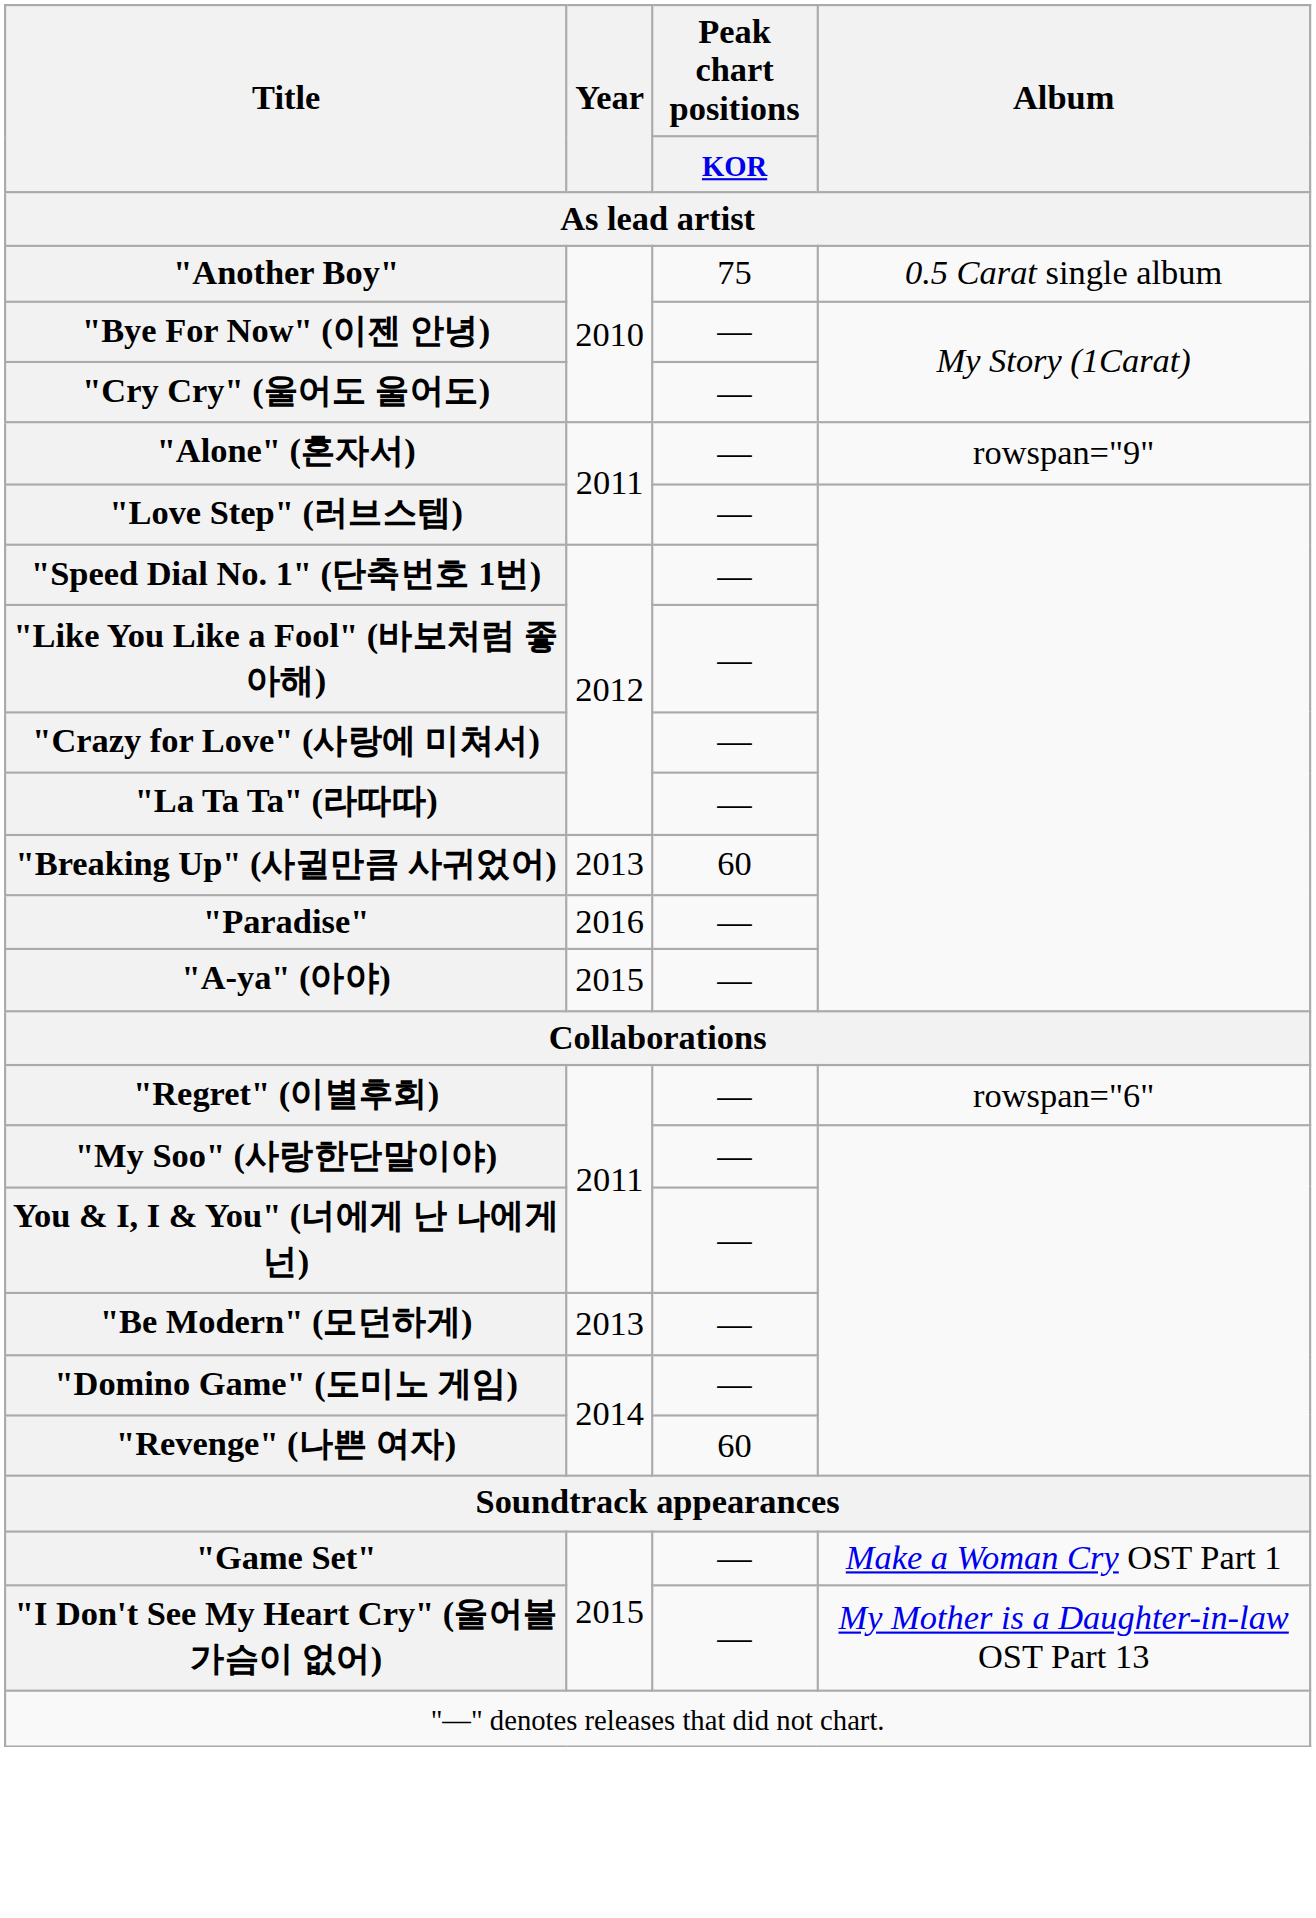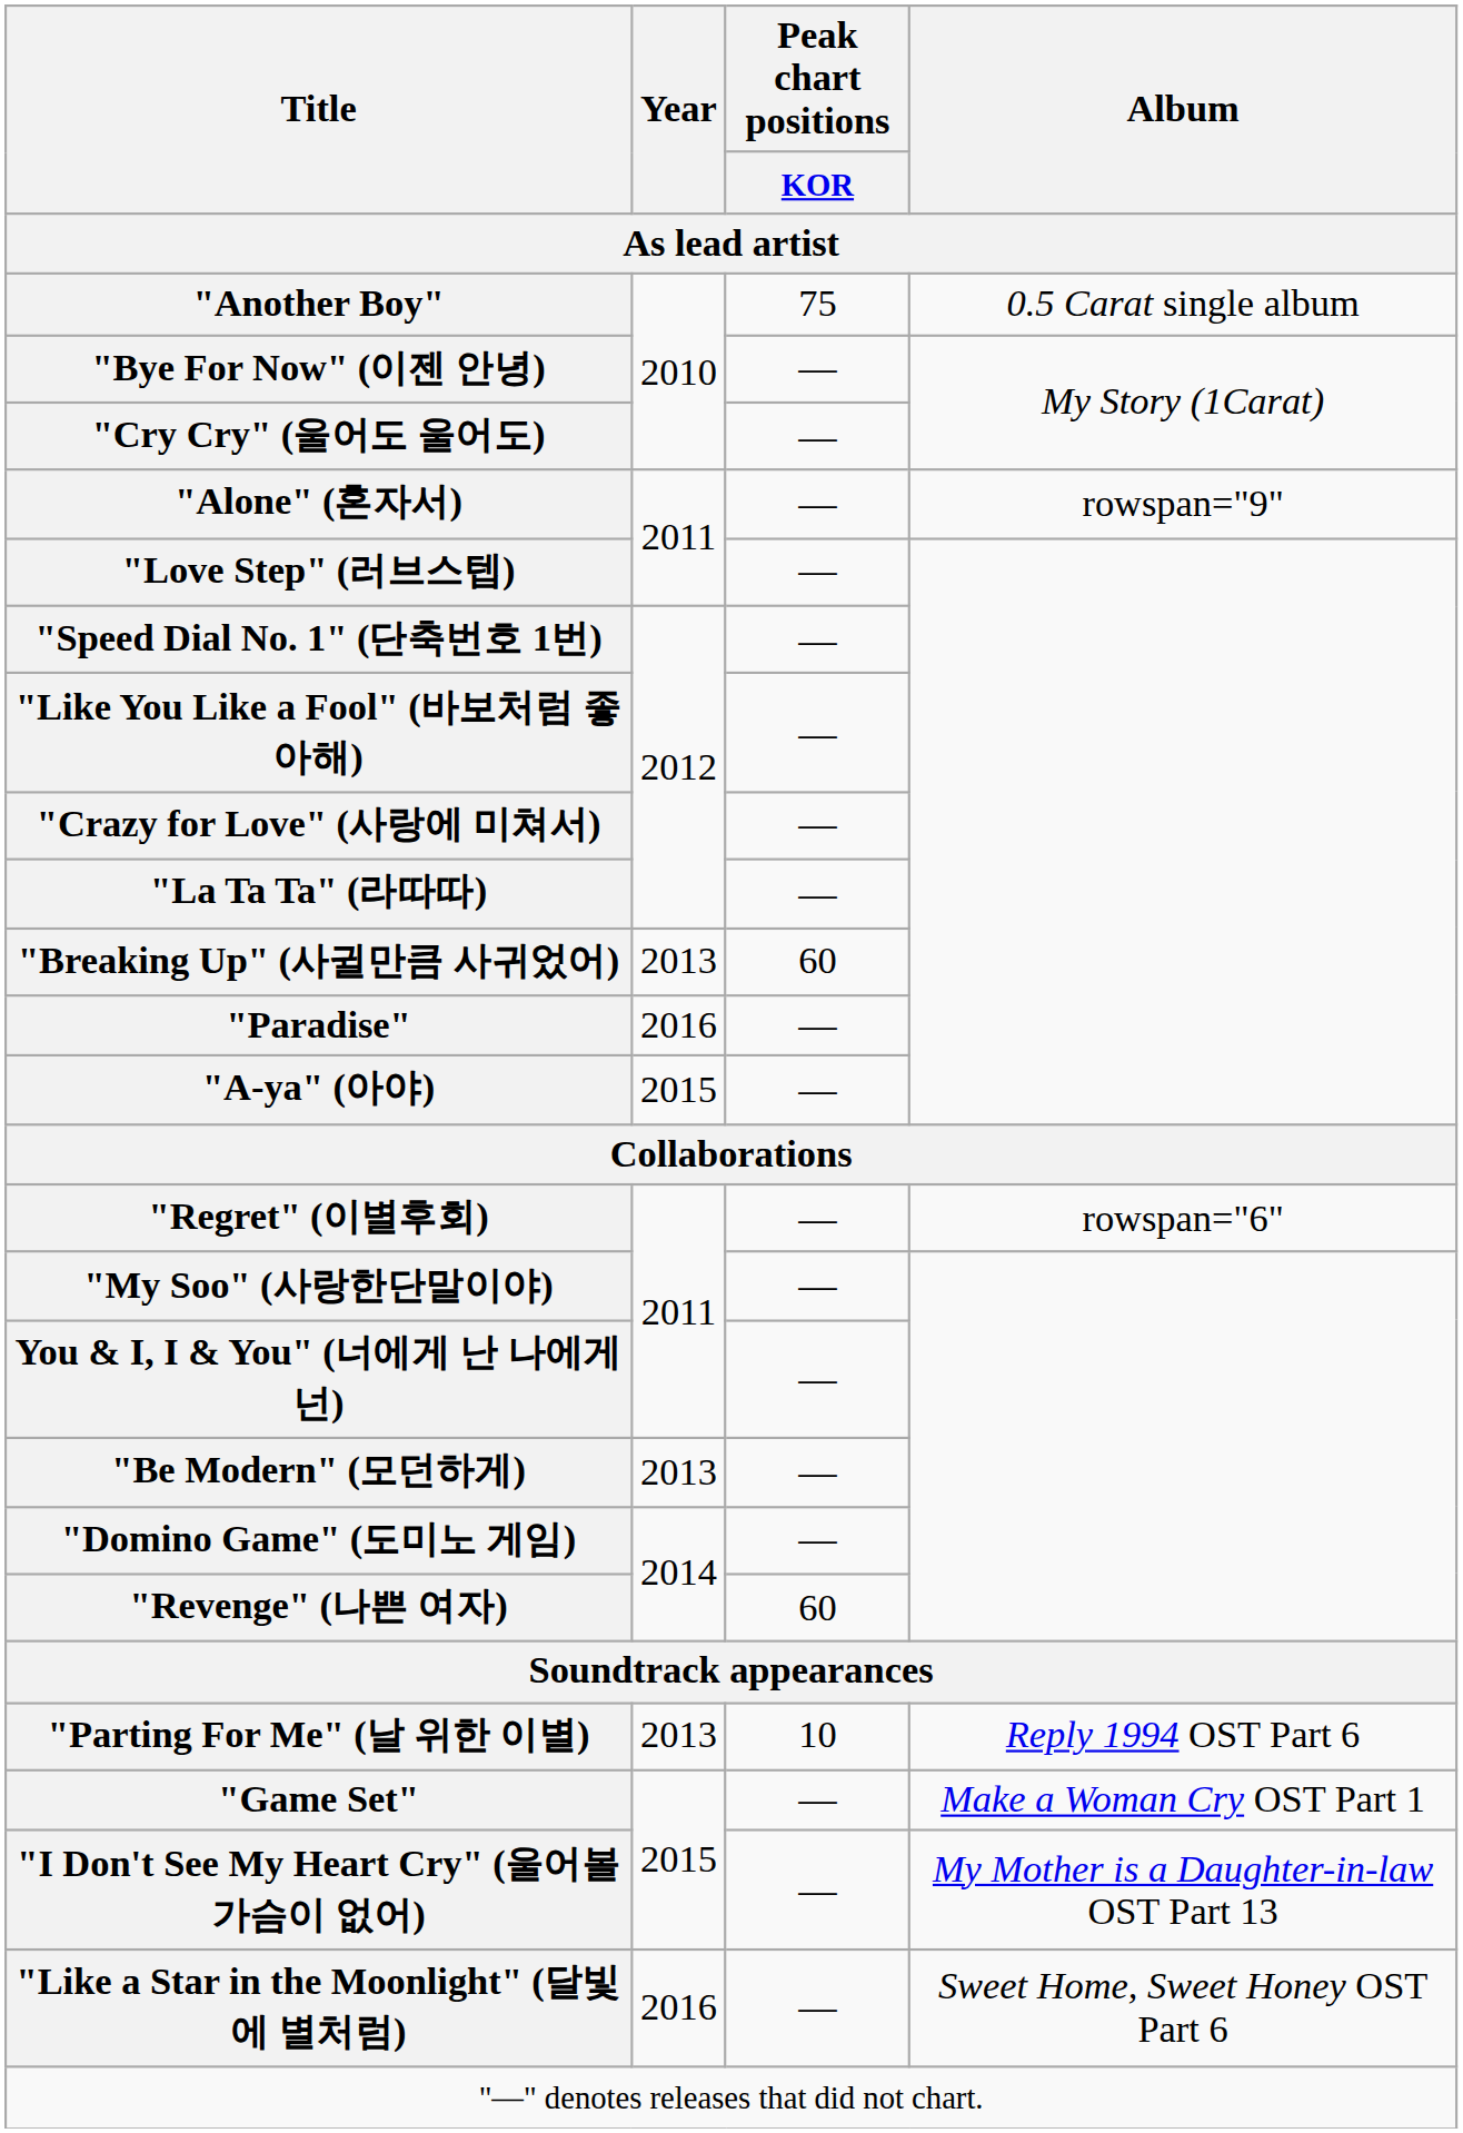+ row: "Parting For Me" (날 위한 이별) | 2013 | 10 | Reply 1994 OST Part 6
+ row: "Like a Star in the Moonlight" (달빛에 별처럼) | 2016 | — | Sweet Home, Sweet Honey OST Part 6
